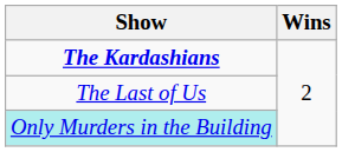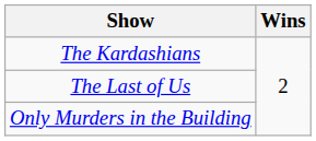The Kardashians | Show: bold -> normal
Only Murders in the Building | Show: paleturquoise background -> no background
